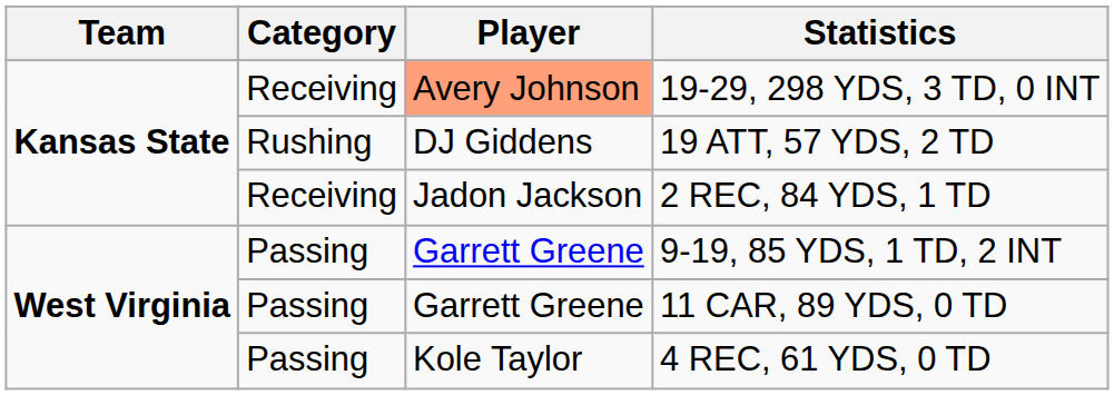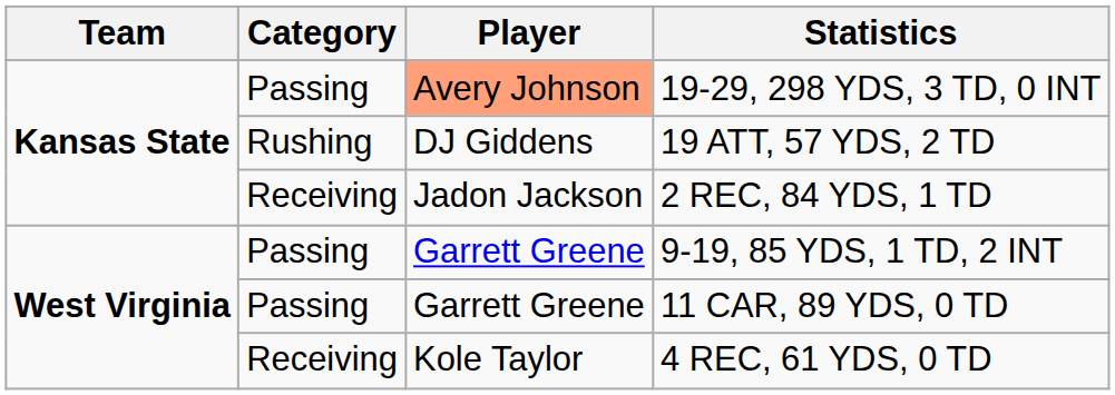19-29, 298 YDS, 3 TD, 0 INT | Category: Receiving -> Passing
4 REC, 61 YDS, 0 TD | Category: Passing -> Receiving
